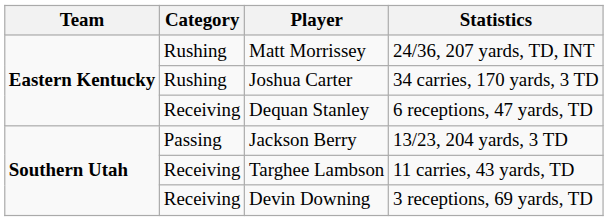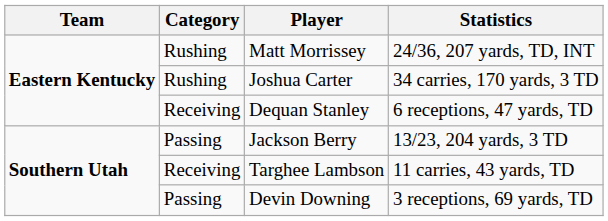Devin Downing | Category: Receiving -> Passing
